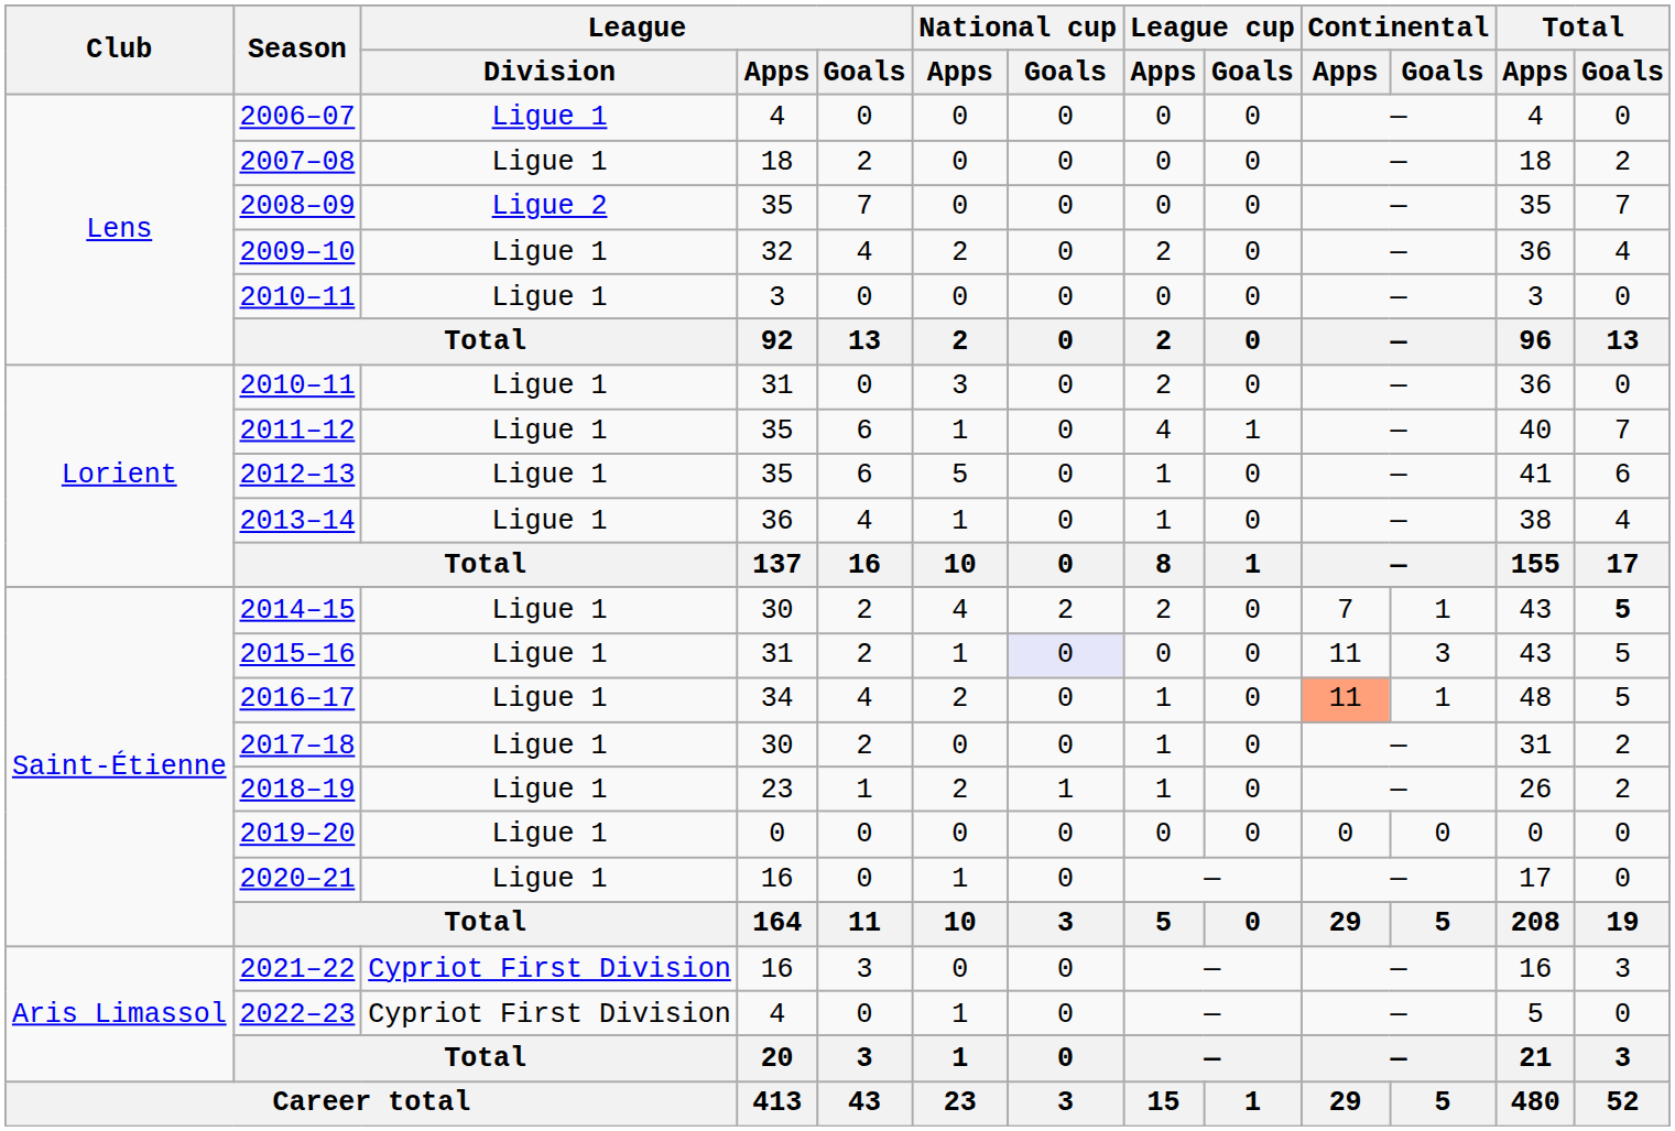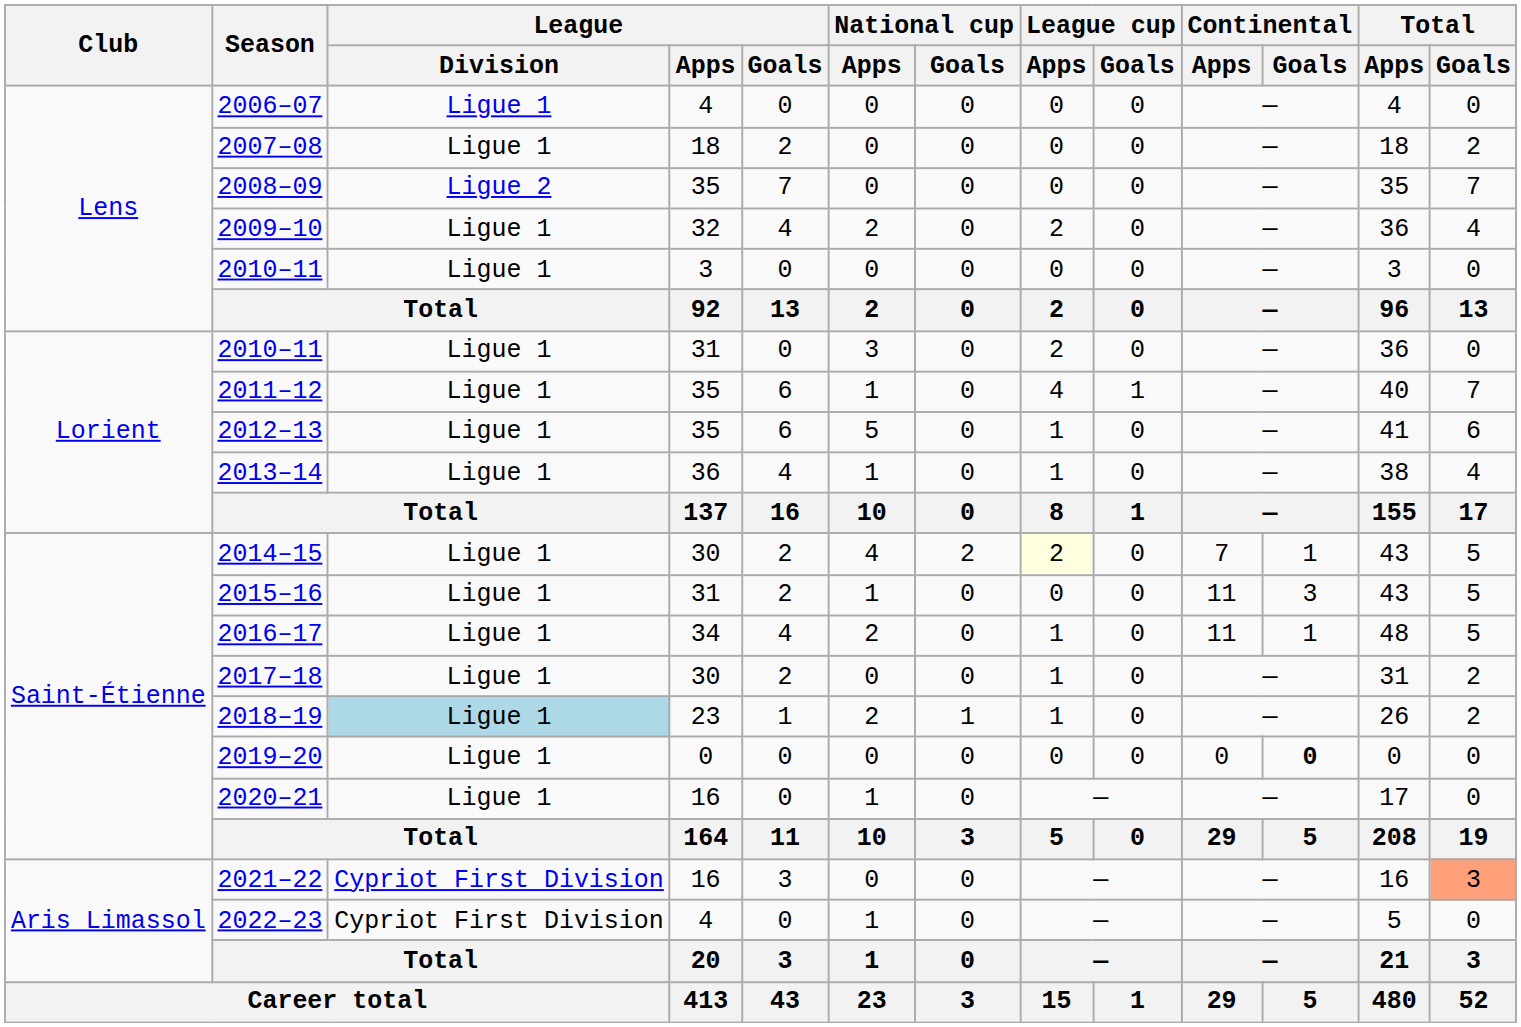2014–15 | League cup / Apps: no background -> lightyellow background
2014–15 | Total / Goals: bold -> normal
2015–16 | National cup / Goals: lavender background -> no background
2016–17 | Continental / Apps: lightsalmon background -> no background
2018–19 | League / Division: no background -> lightblue background
2019–20 | Continental / Goals: normal -> bold
2021–22 | Total / Goals: no background -> lightsalmon background
